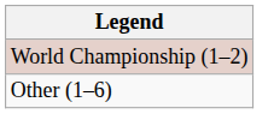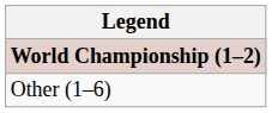row 2 | column 1: normal -> bold
